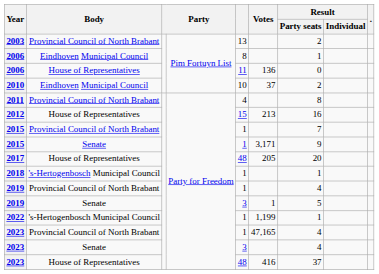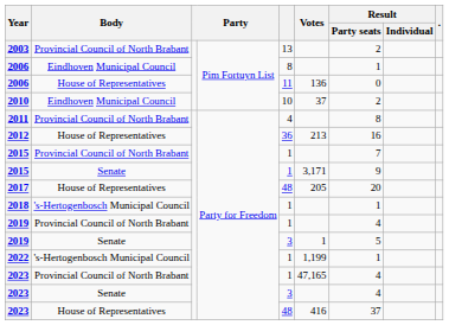2012 | column 5: 15 -> 36
